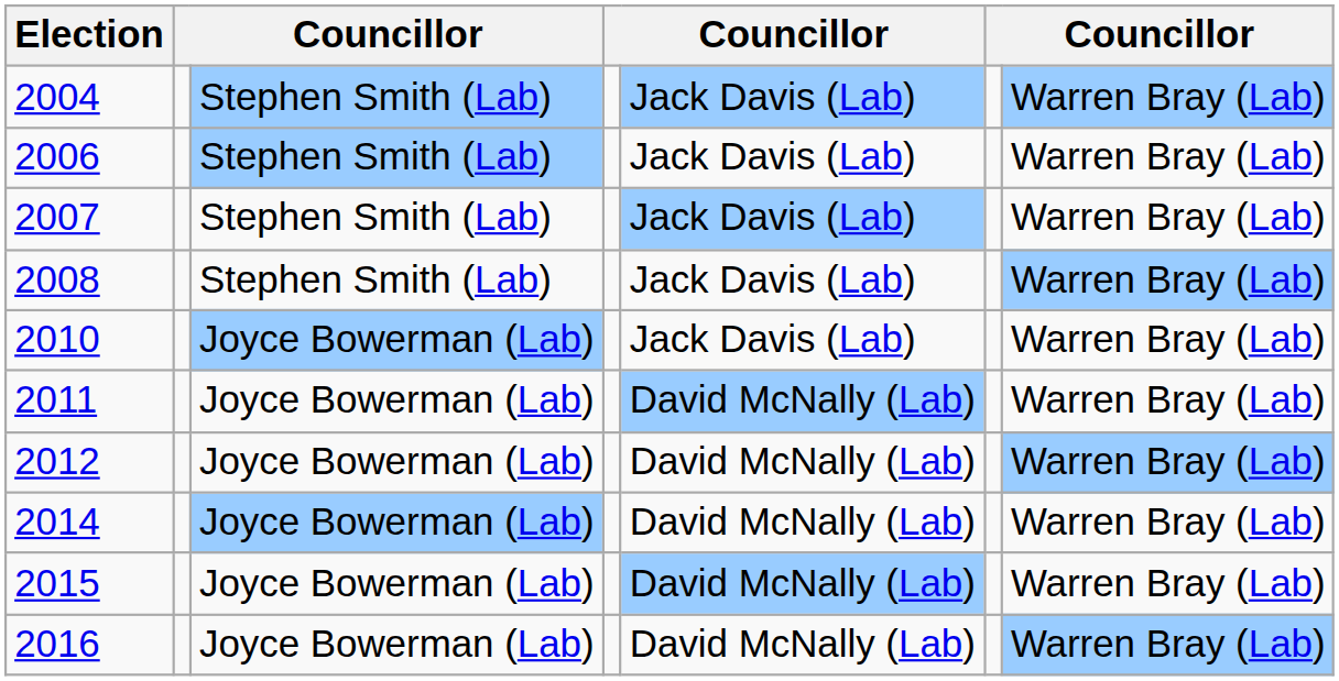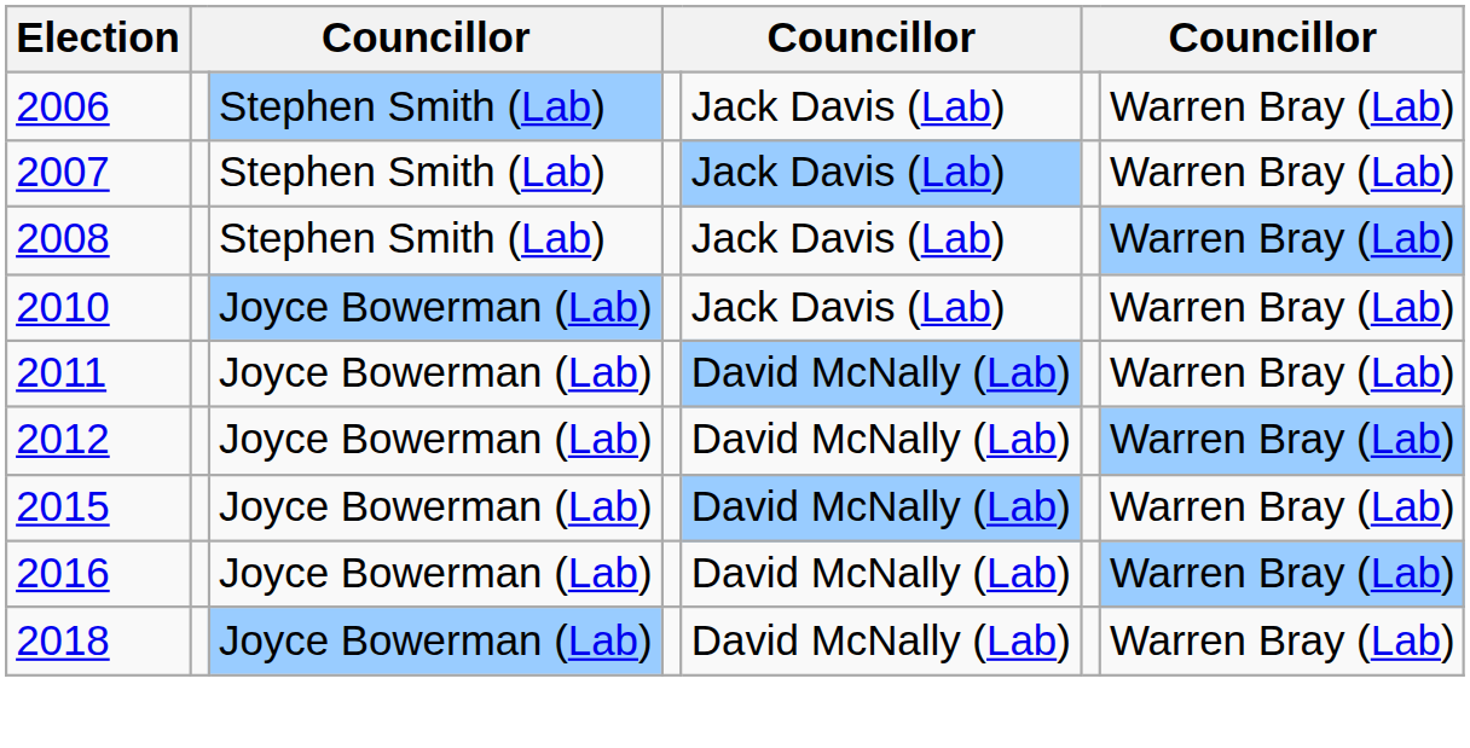- row: 2004 | Stephen Smith (Lab) | Jack Davis (Lab) | Warren Bray (Lab)
- row: 2014 | Joyce Bowerman (Lab) | David McNally (Lab) | Warren Bray (Lab)
+ row: 2018 | Joyce Bowerman (Lab) | David McNally (Lab) | Warren Bray (Lab)
